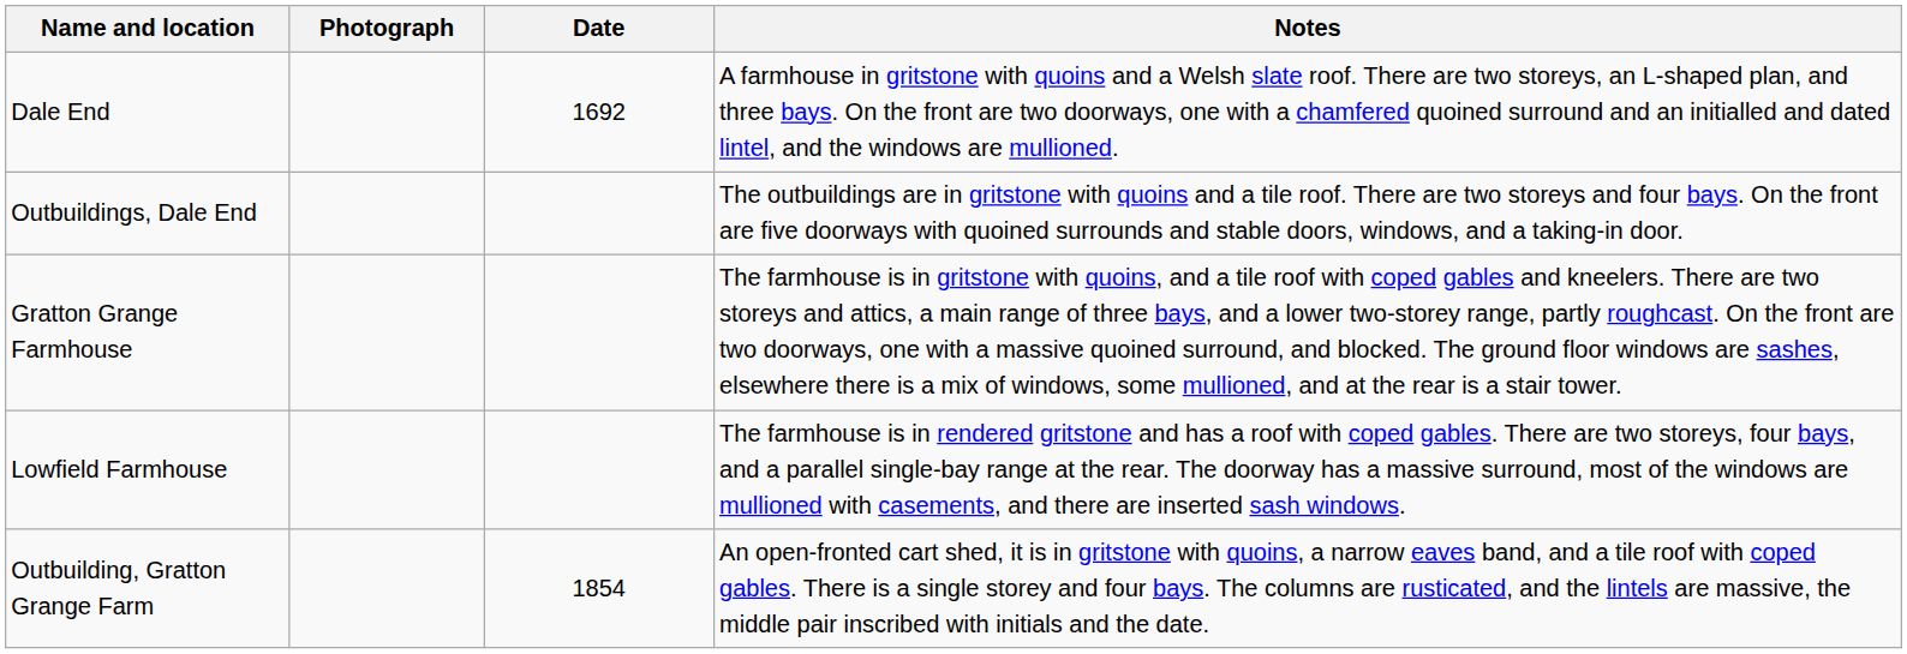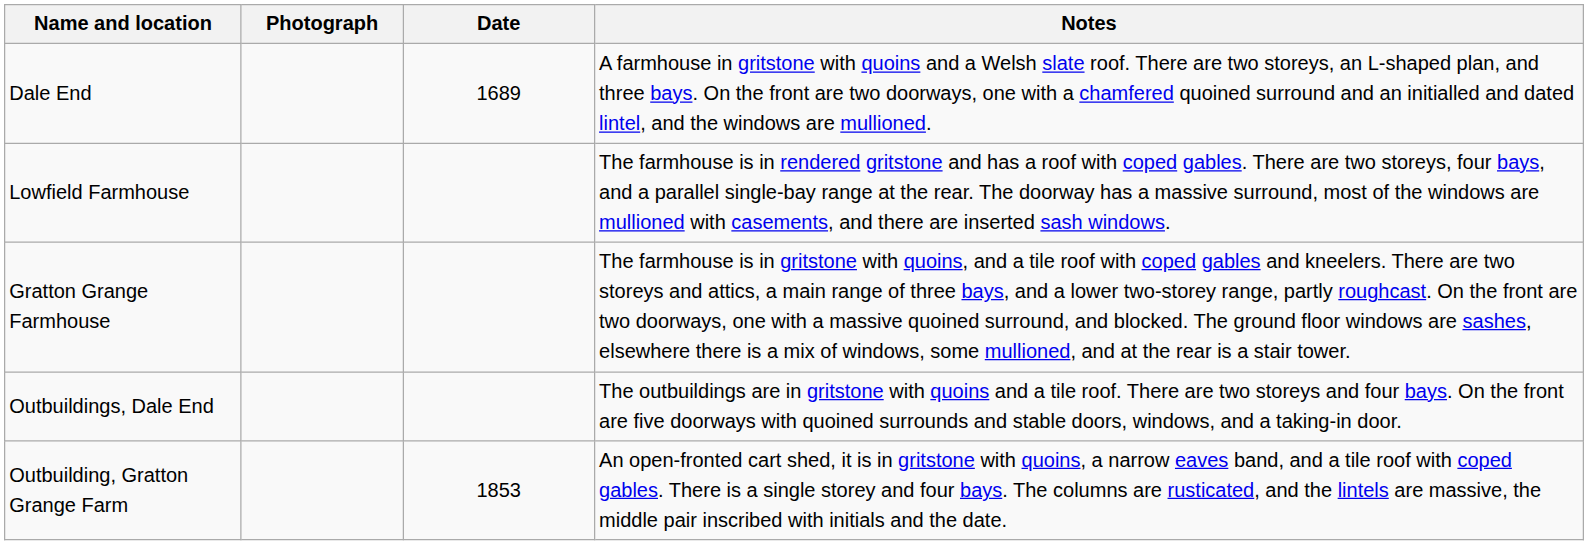Dale End | Date: 1692 -> 1689
rows swapped: Outbuildings, Dale End <-> Lowfield Farmhouse
Outbuilding, Gratton Grange Farm | Date: 1854 -> 1853
